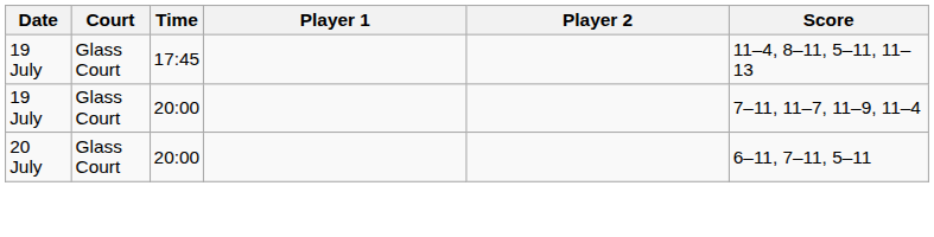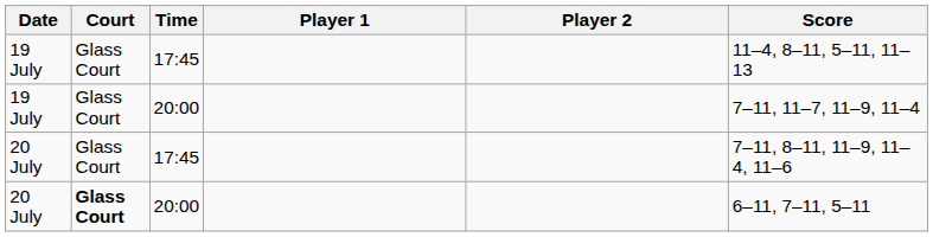+ row: 20 July | Glass Court | 17:45 | 7–11, 8–11, 11–9, 11–4, 11–6
20 July / 20:00 | Court: normal -> bold
